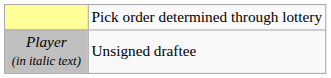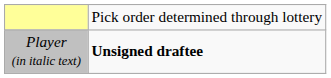Player (in italic text) | column 2: normal -> bold
